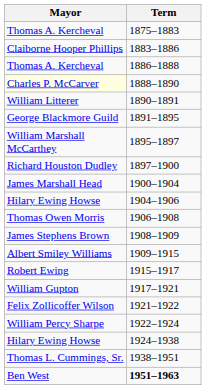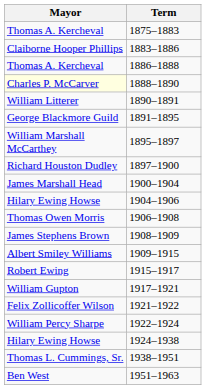row 21 | Term: bold -> normal
